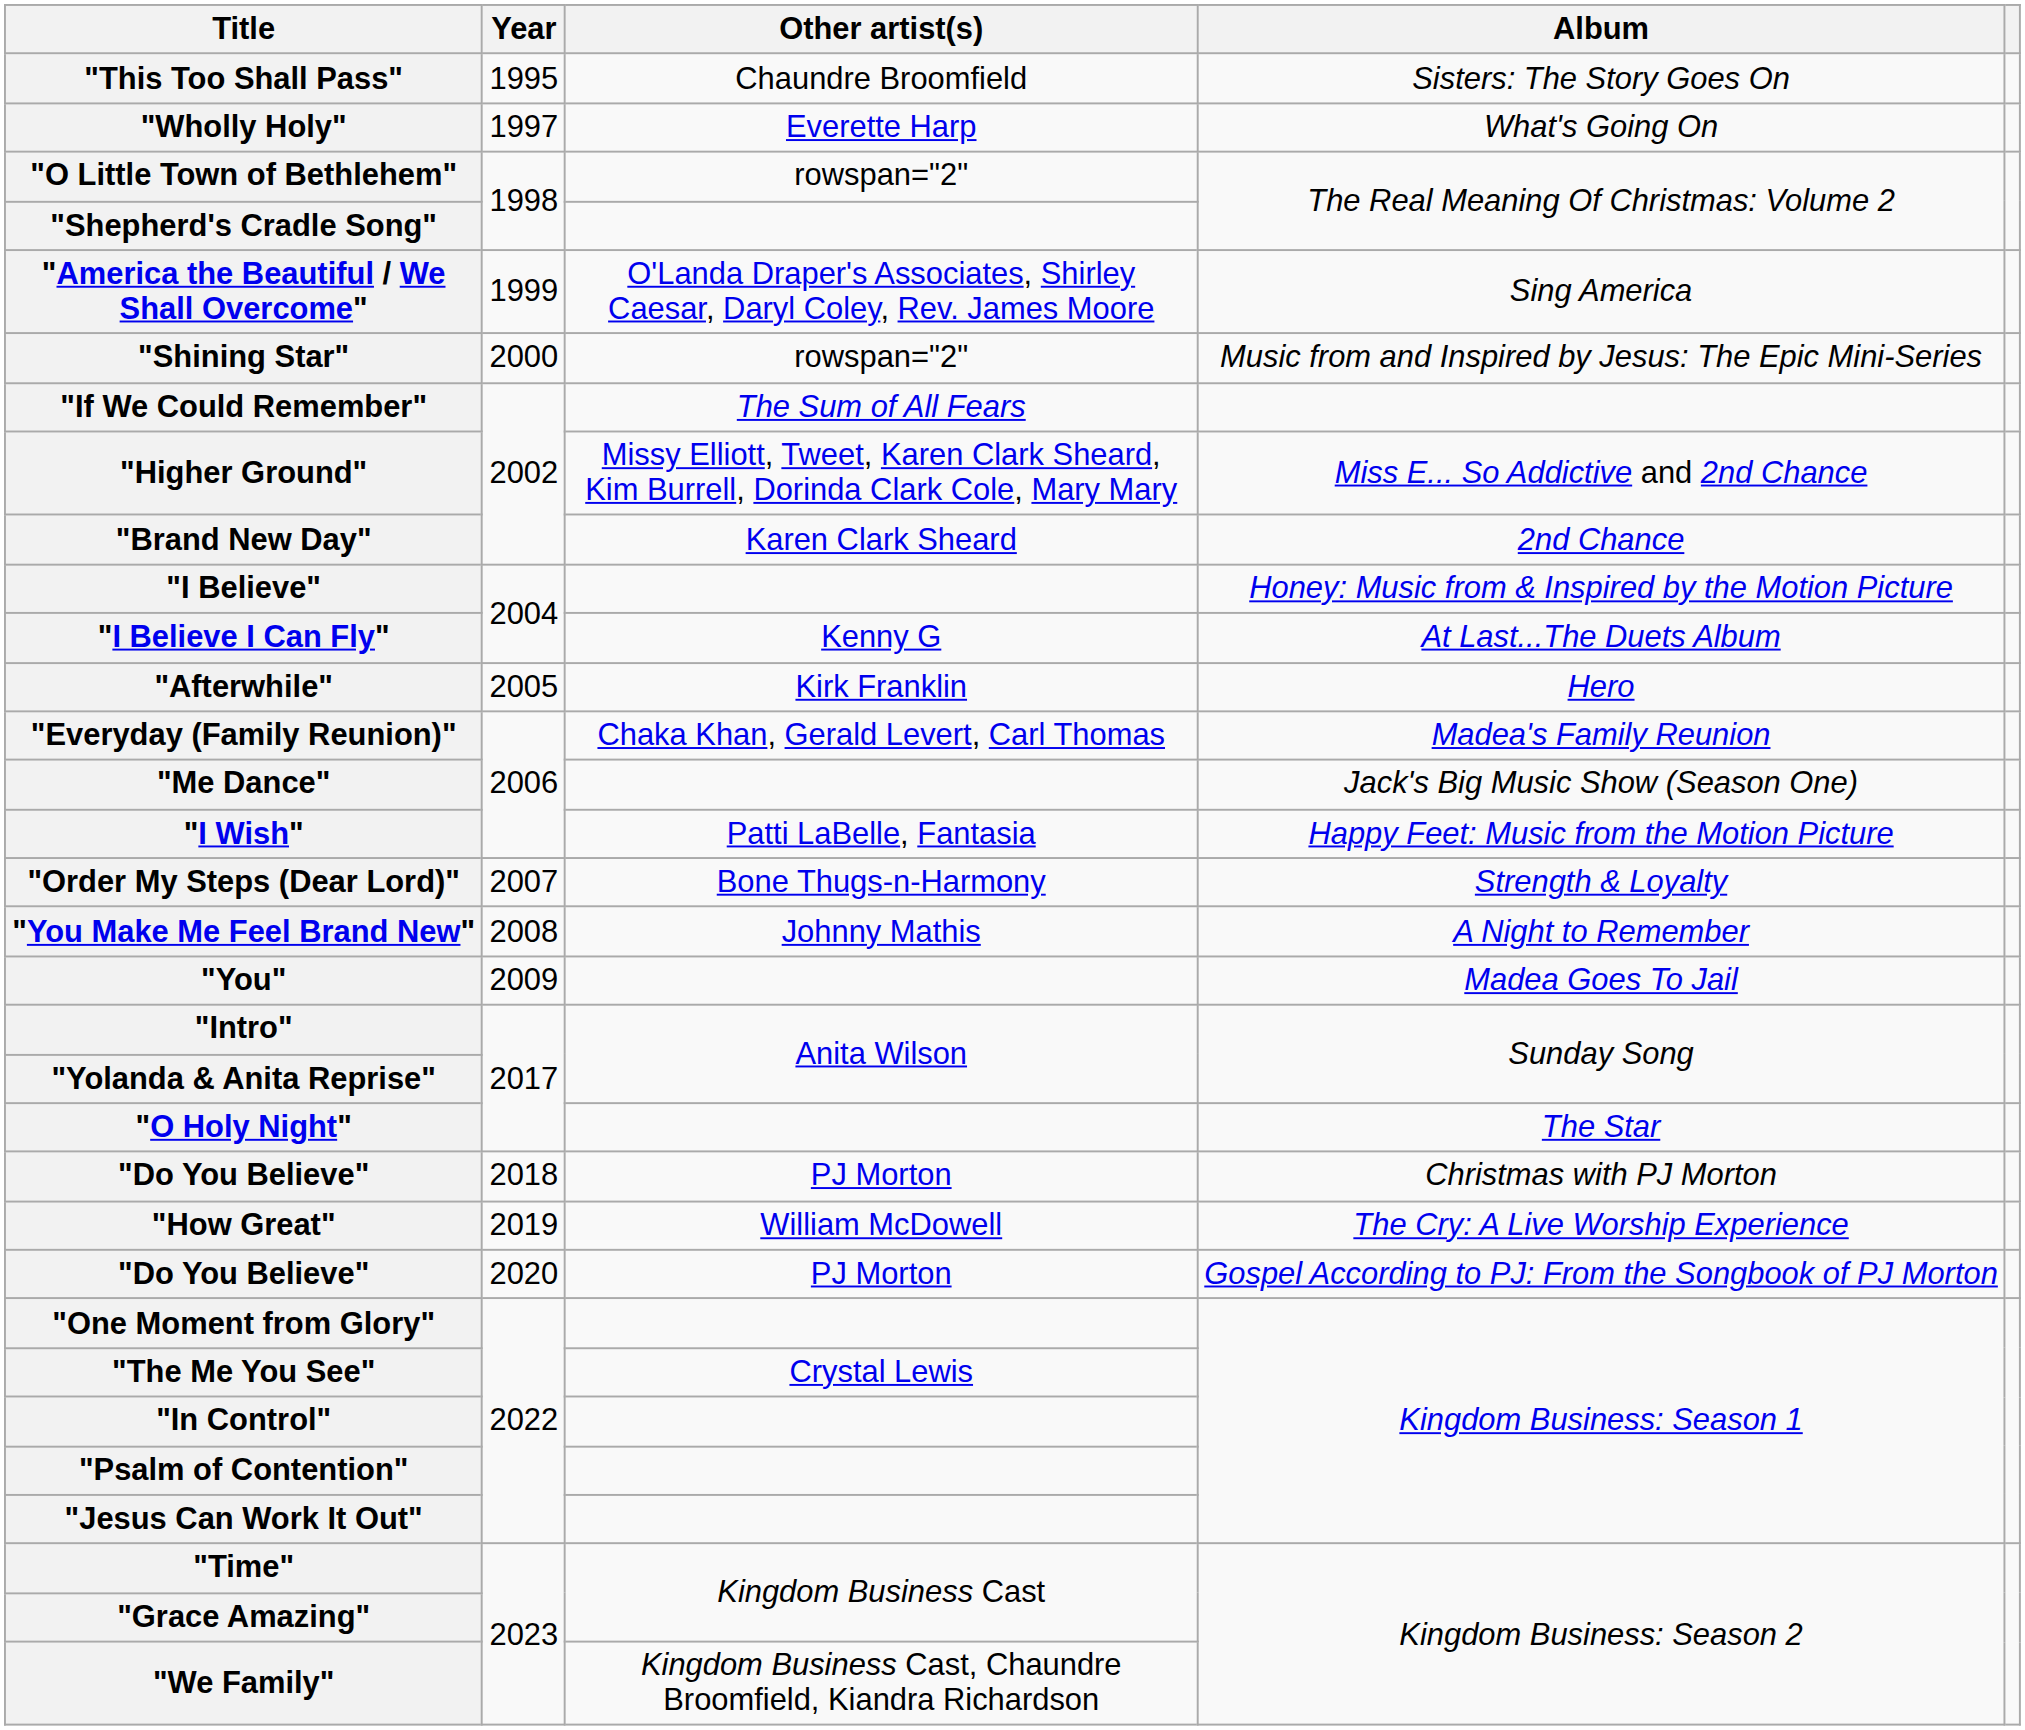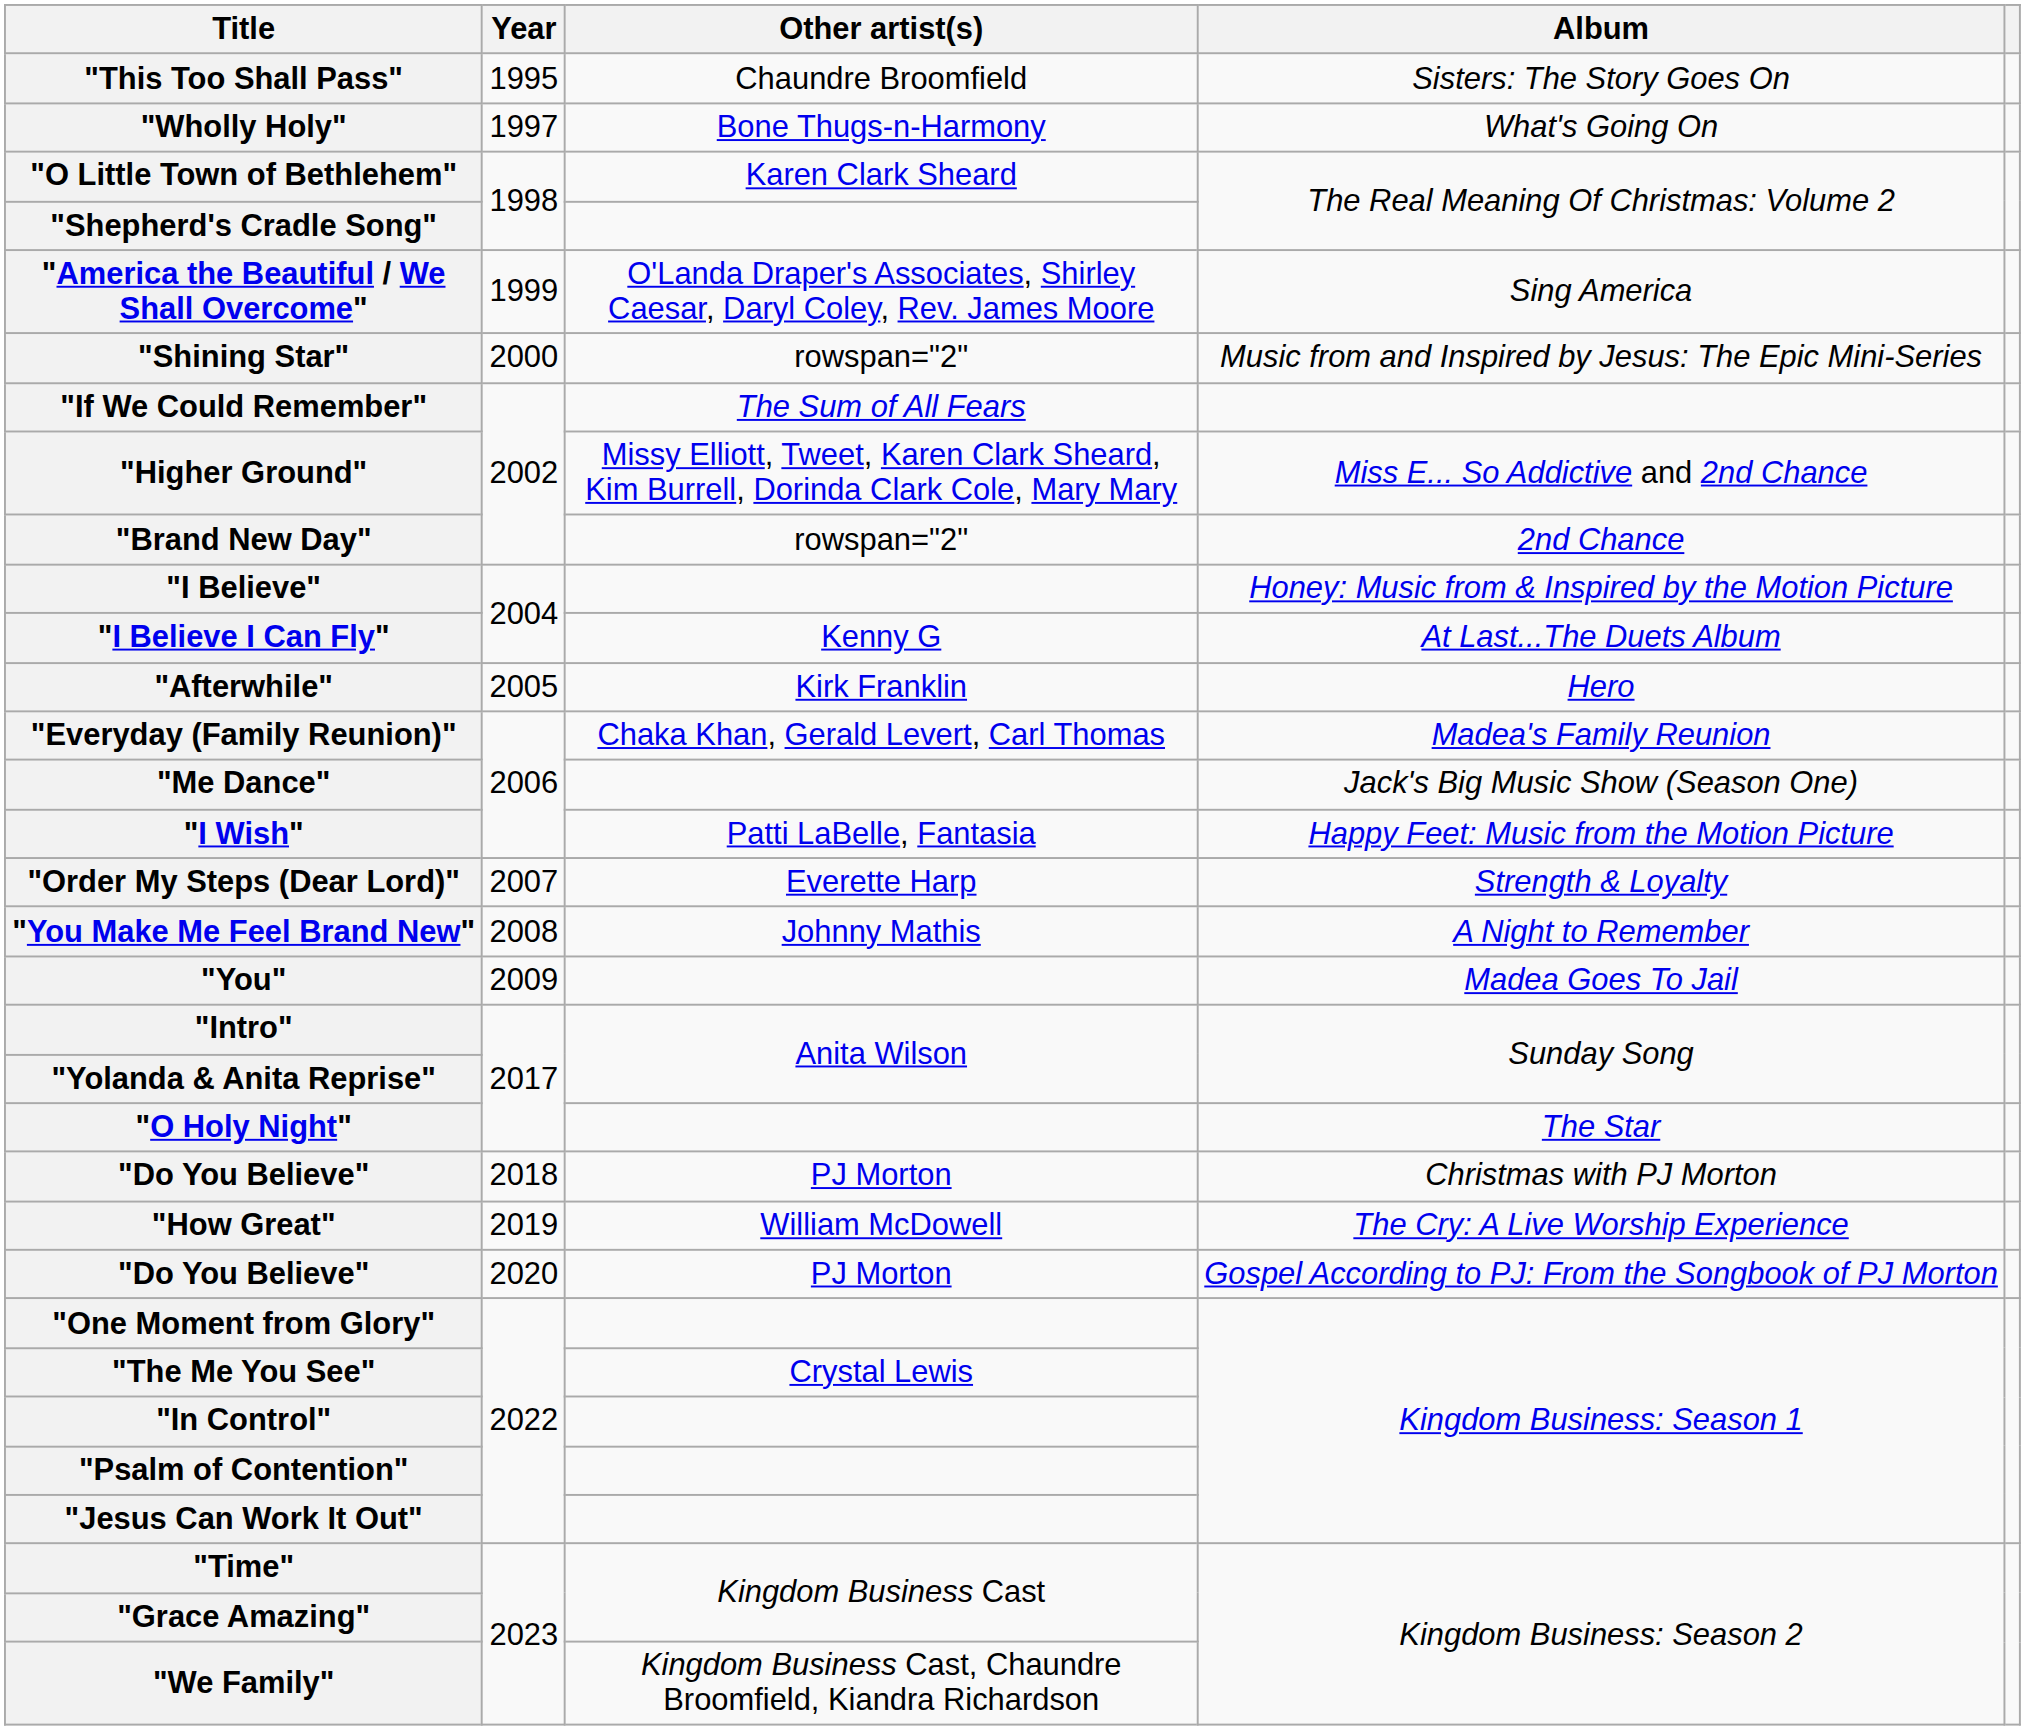"Wholly Holy" | Other artist(s): Everette Harp -> Bone Thugs-n-Harmony
"O Little Town of Bethlehem" | Other artist(s): rowspan="2" -> Karen Clark Sheard
"Brand New Day" | Other artist(s): Karen Clark Sheard -> rowspan="2"
"Order My Steps (Dear Lord)" | Other artist(s): Bone Thugs-n-Harmony -> Everette Harp
